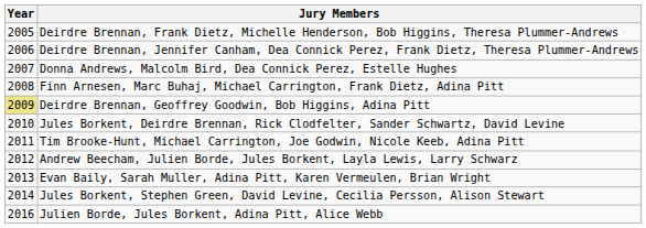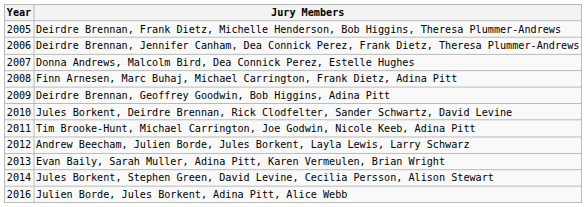Deirdre Brennan, Geoffrey Goodwin, Bob Higgins, Adina Pitt | Year: khaki background -> no background
